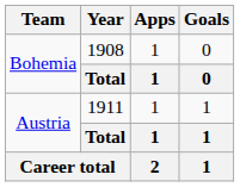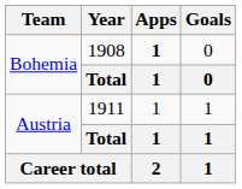Bohemia / 1908 | Apps: normal -> bold
